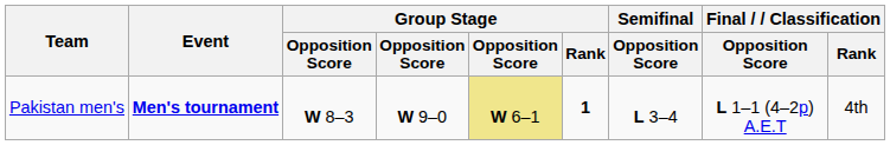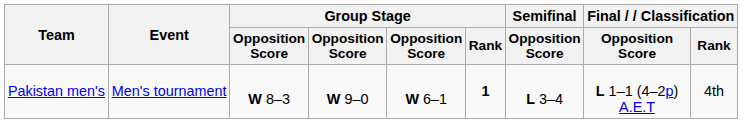Pakistan men's | Event: bold -> normal
Pakistan men's | column 5: khaki background -> no background
